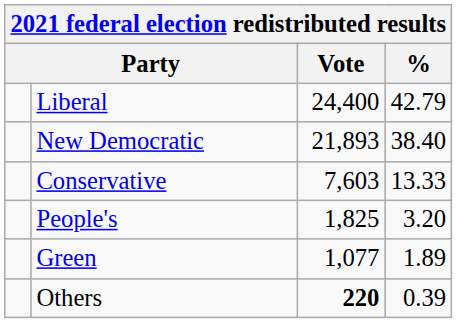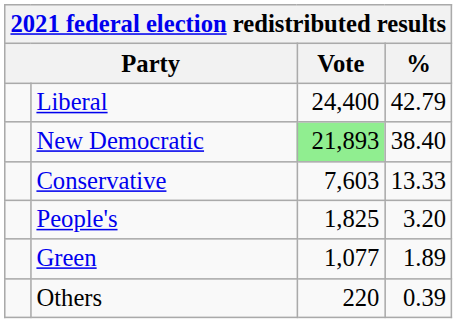New Democratic | Vote: no background -> lightgreen background
Others | Vote: bold -> normal
